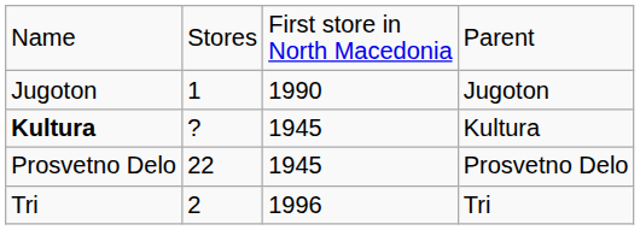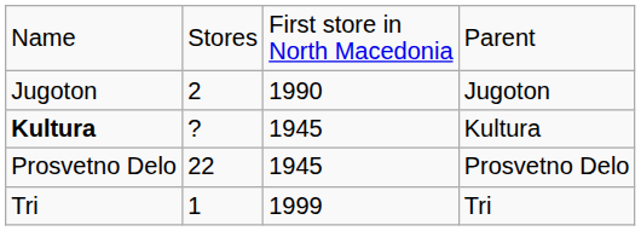row 2 | column 2: 1 -> 2
row 5 | column 2: 2 -> 1
row 5 | column 3: 1996 -> 1999
